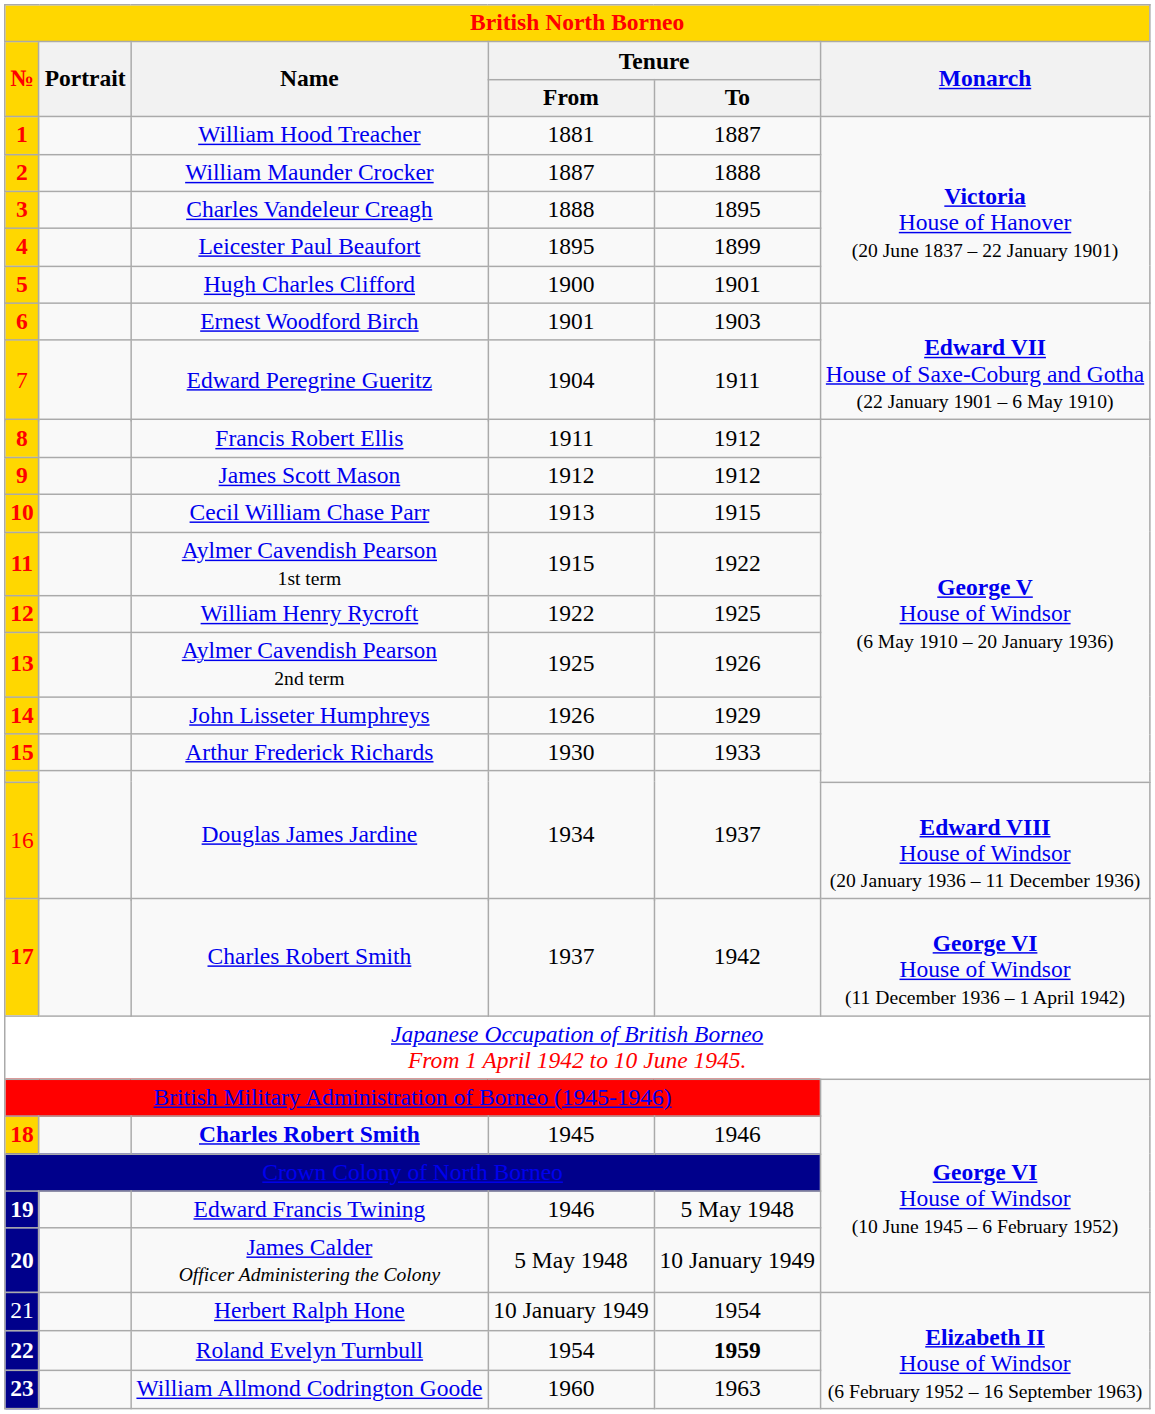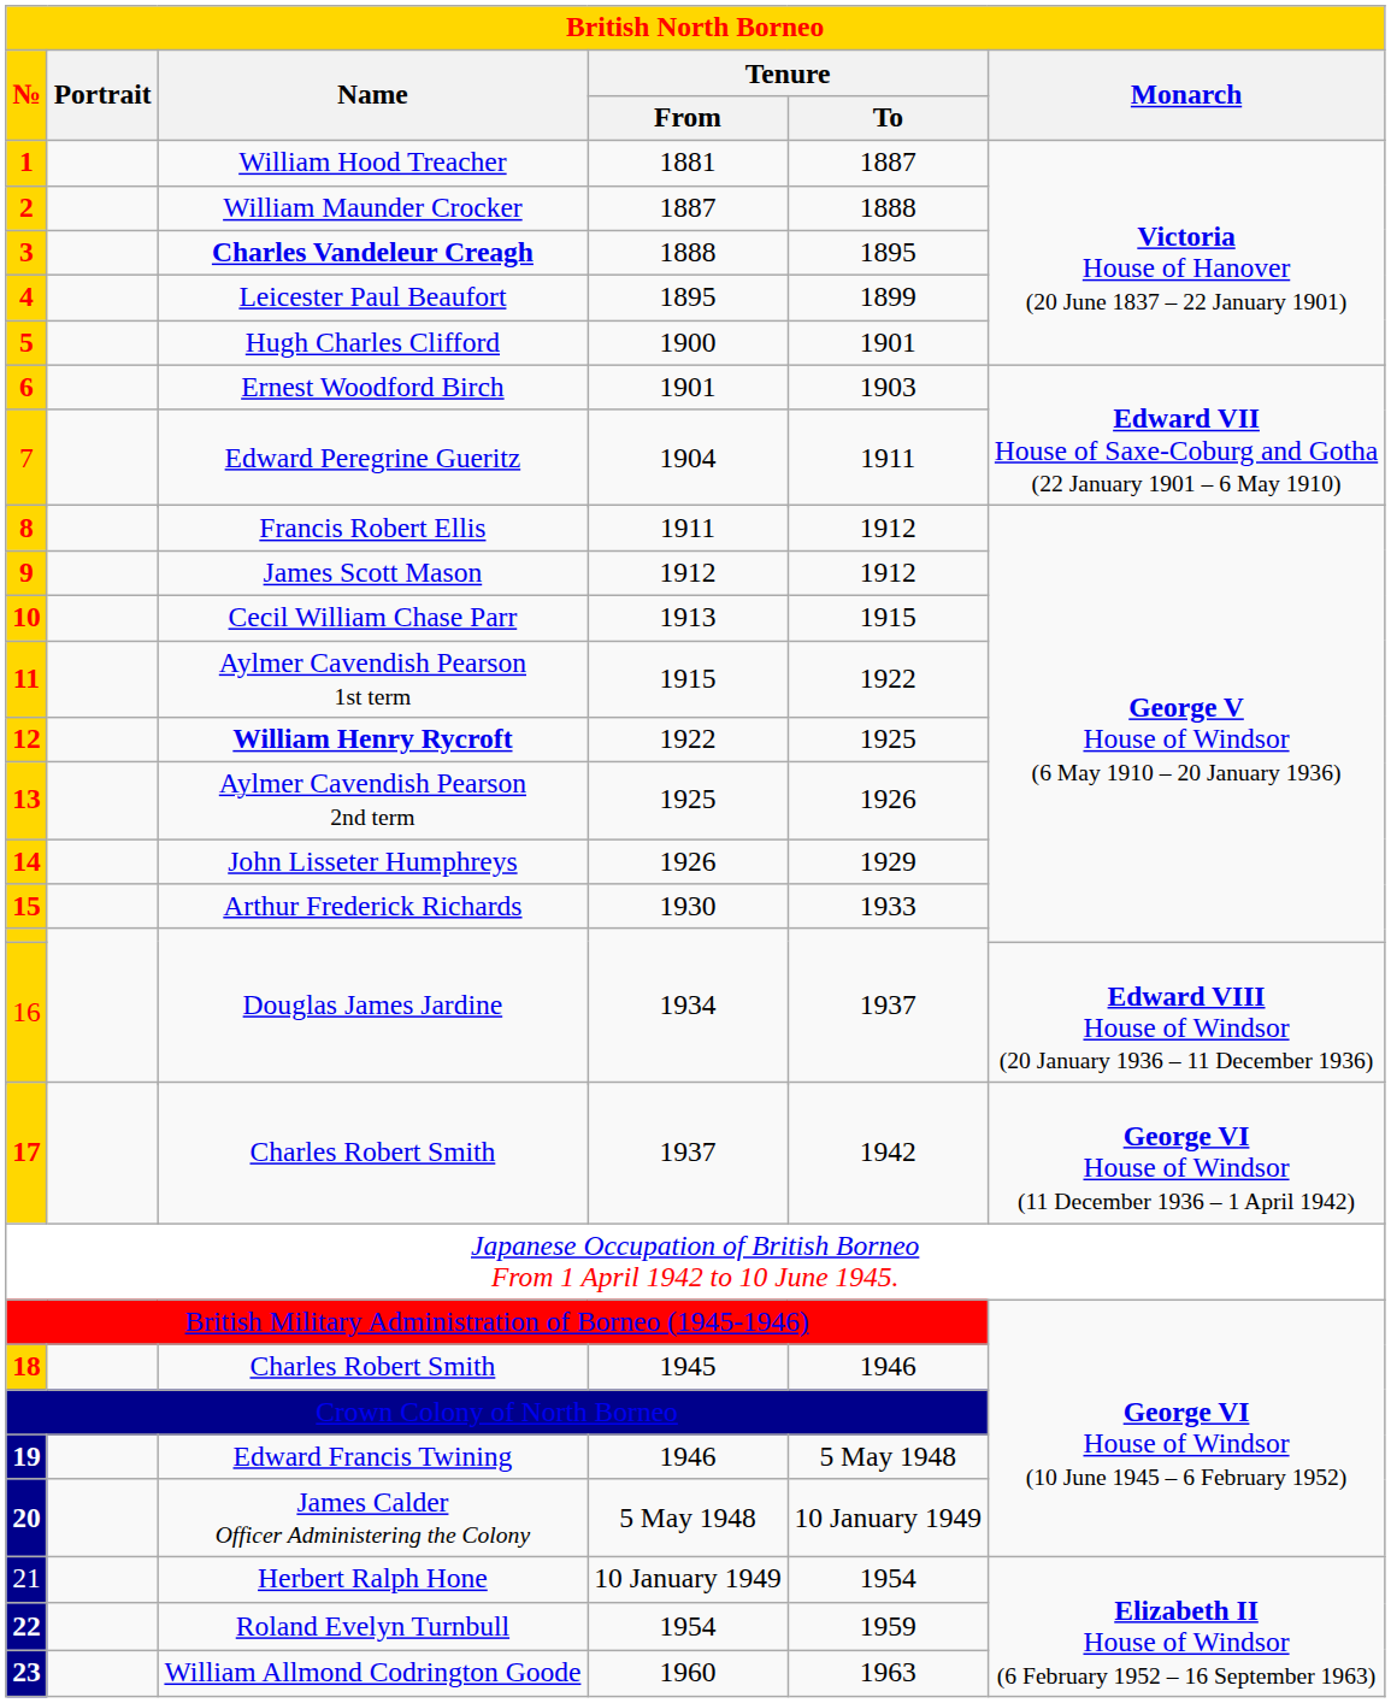3 | Name: normal -> bold
12 | Name: normal -> bold
18 | Name: bold -> normal
22 | Tenure / To: bold -> normal
